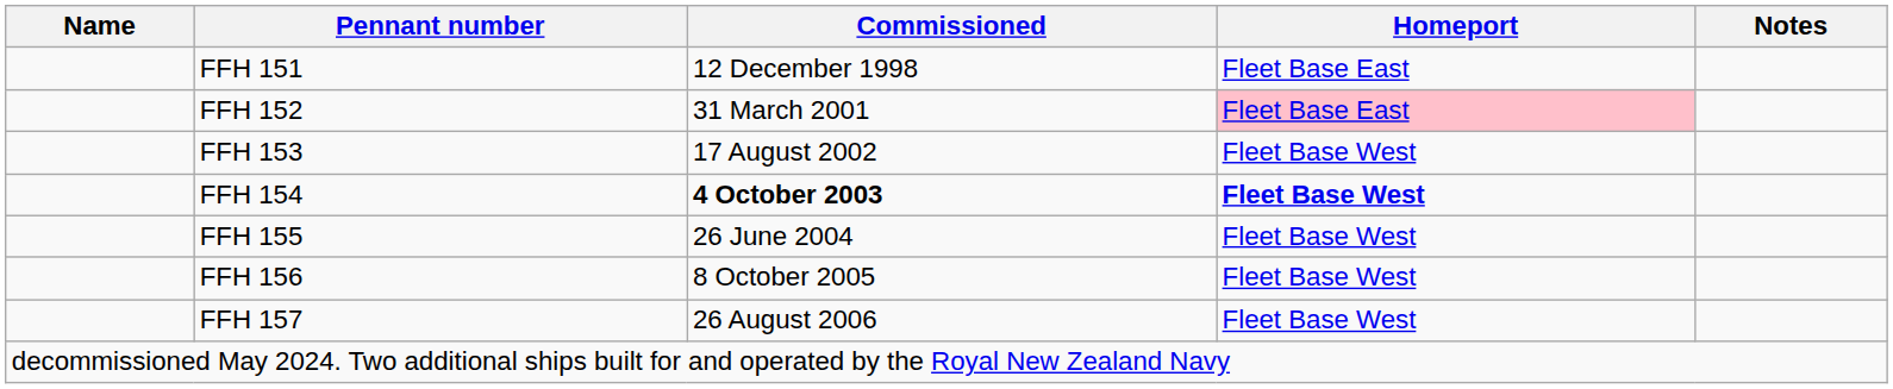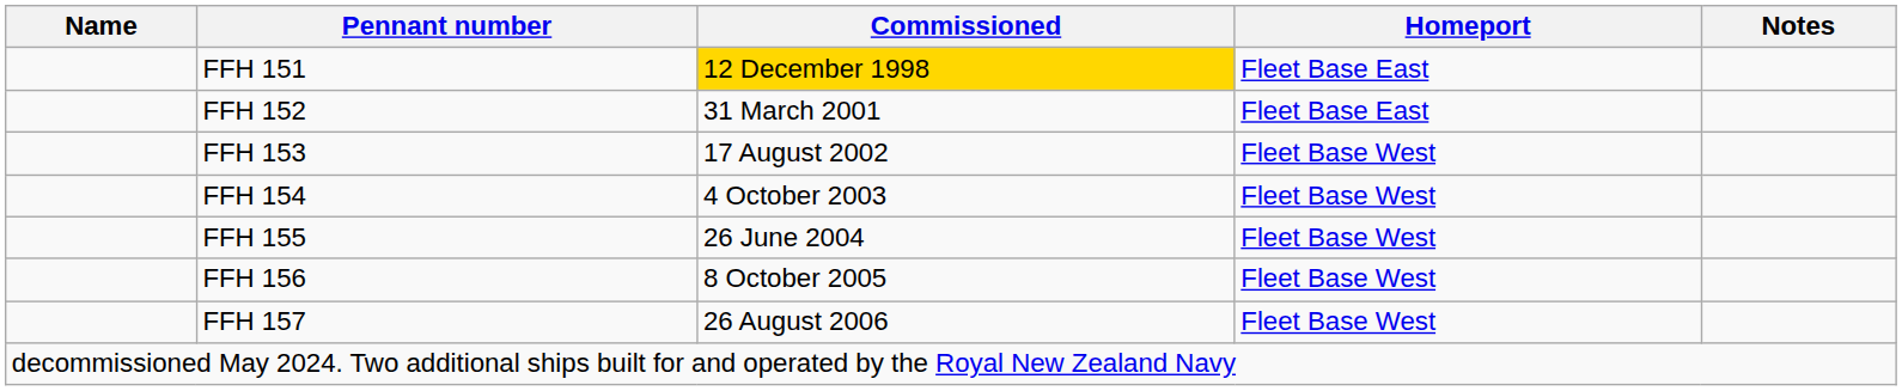FFH 151 | Commissioned: no background -> gold background
FFH 152 | Homeport: pink background -> no background
FFH 154 | Commissioned: bold -> normal
FFH 154 | Homeport: bold -> normal
